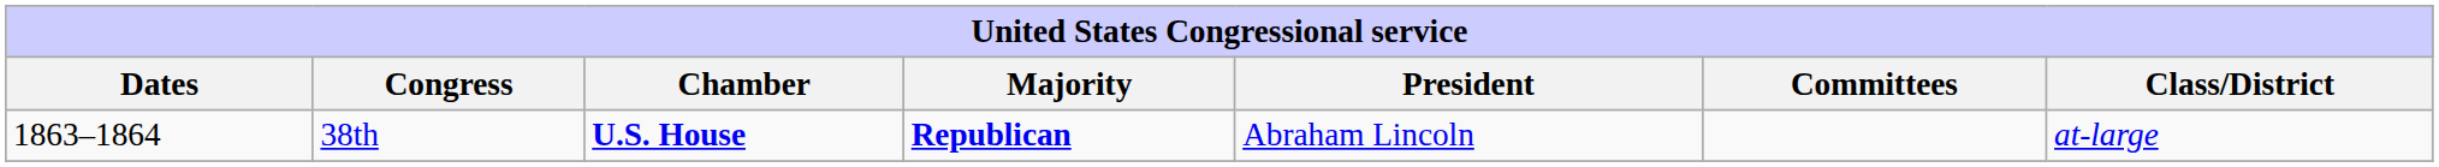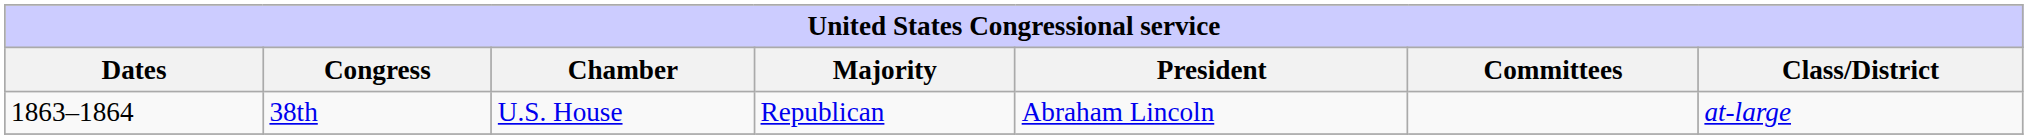38th | Chamber: bold -> normal
38th | Majority: bold -> normal
